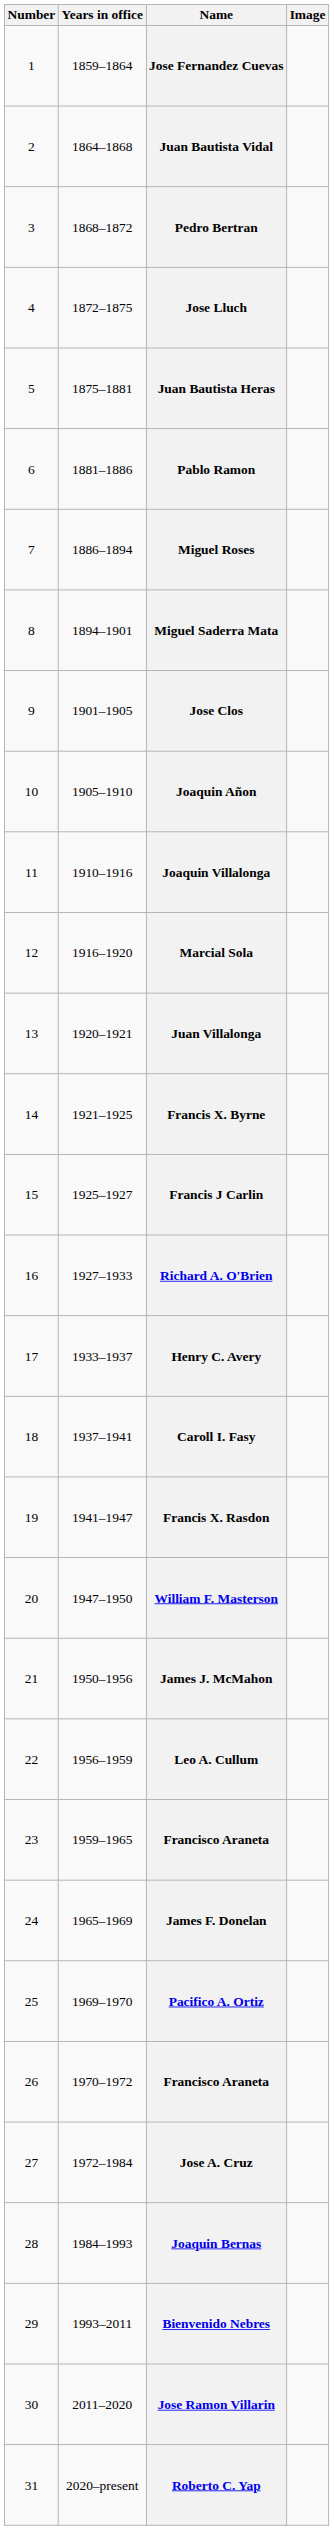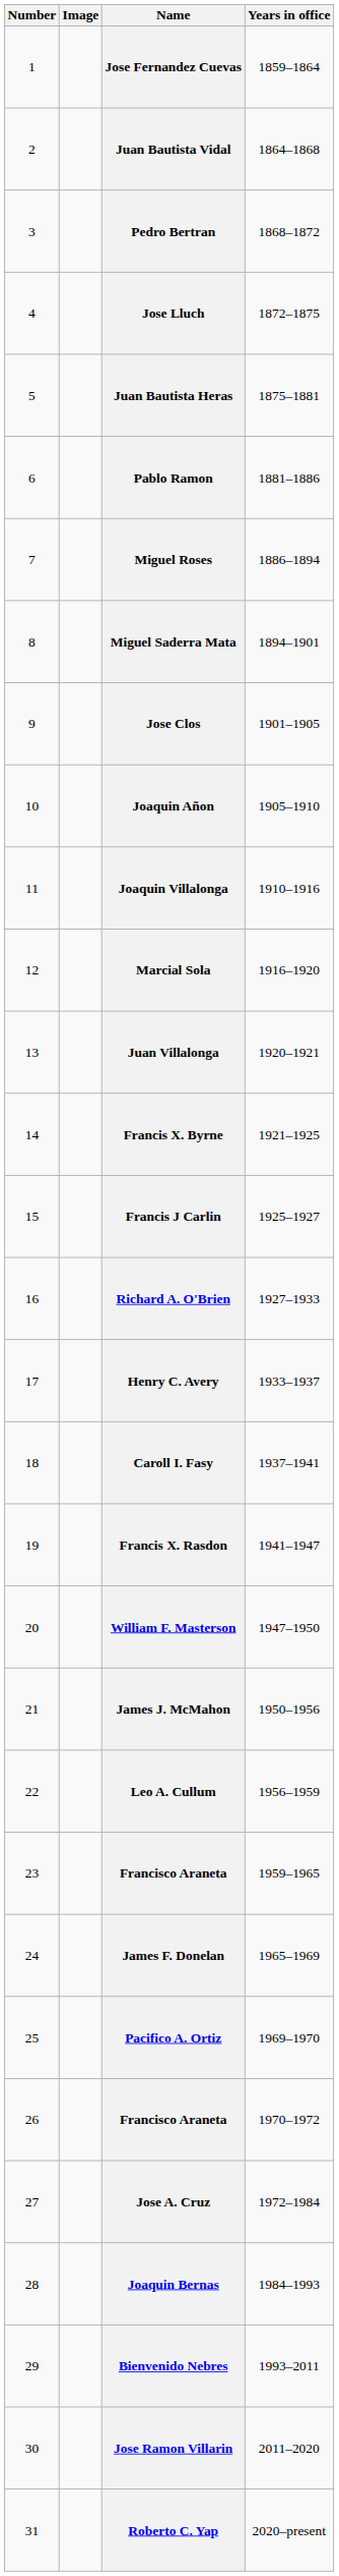columns swapped: Image <-> Years in office
